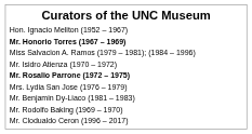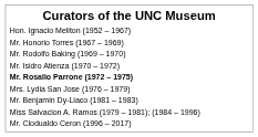row 3 | column 1: bold -> normal
row 4 | column 1: Miss Salvacion A. Ramos (1979 – 1981); (1984 – 1996) -> Mr. Rodolfo Baking (1969 – 1970)
row 9 | column 1: Mr. Rodolfo Baking (1969 – 1970) -> Miss Salvacion A. Ramos (1979 – 1981); (1984 – 1996)
